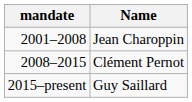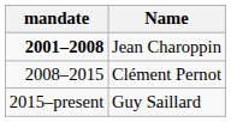Jean Charoppin | mandate: normal -> bold
